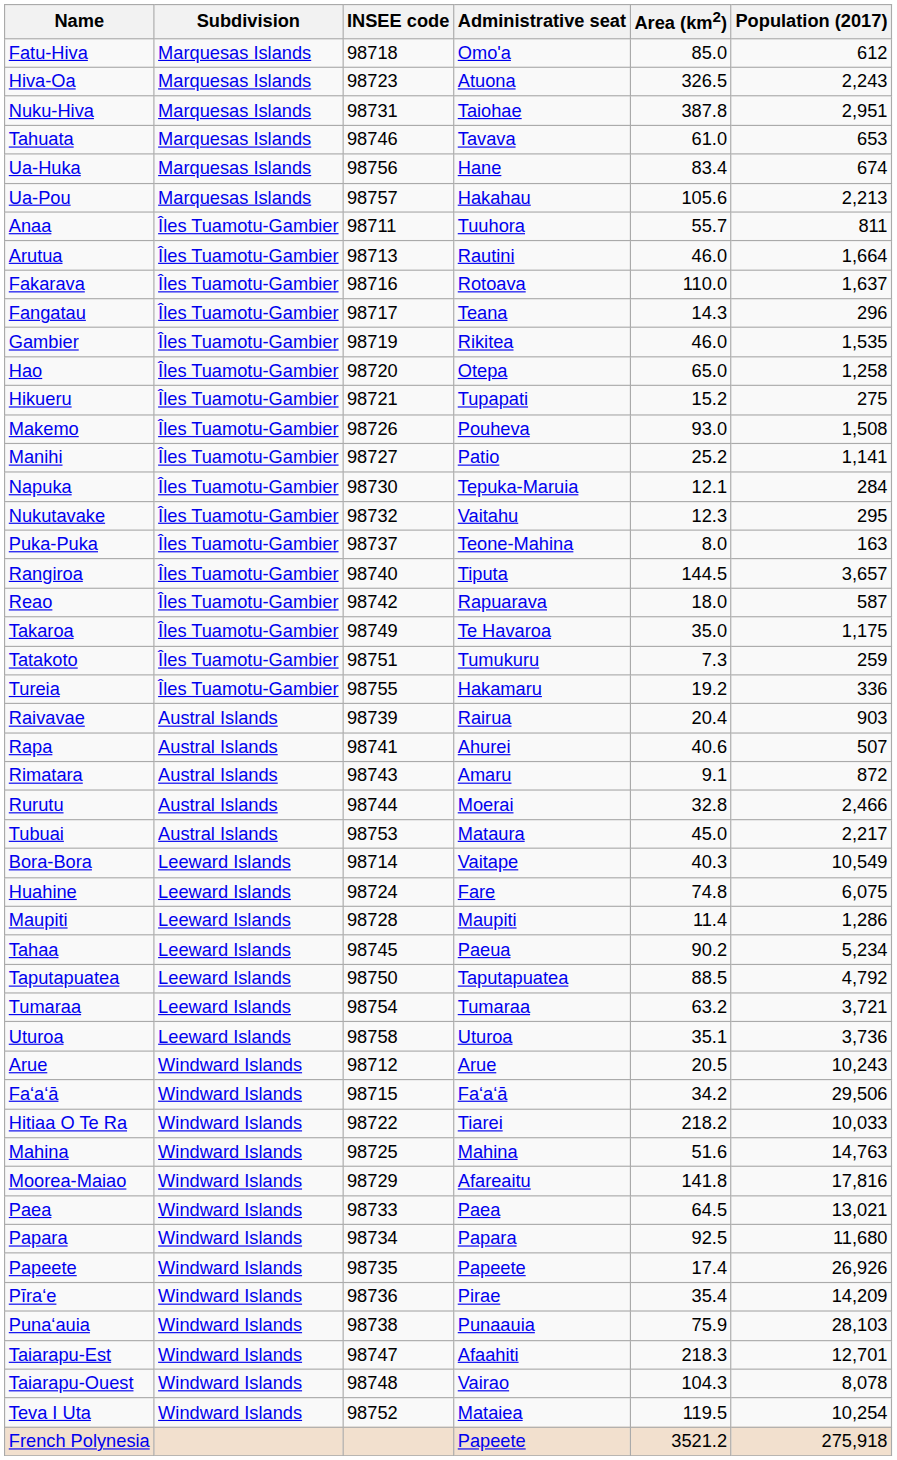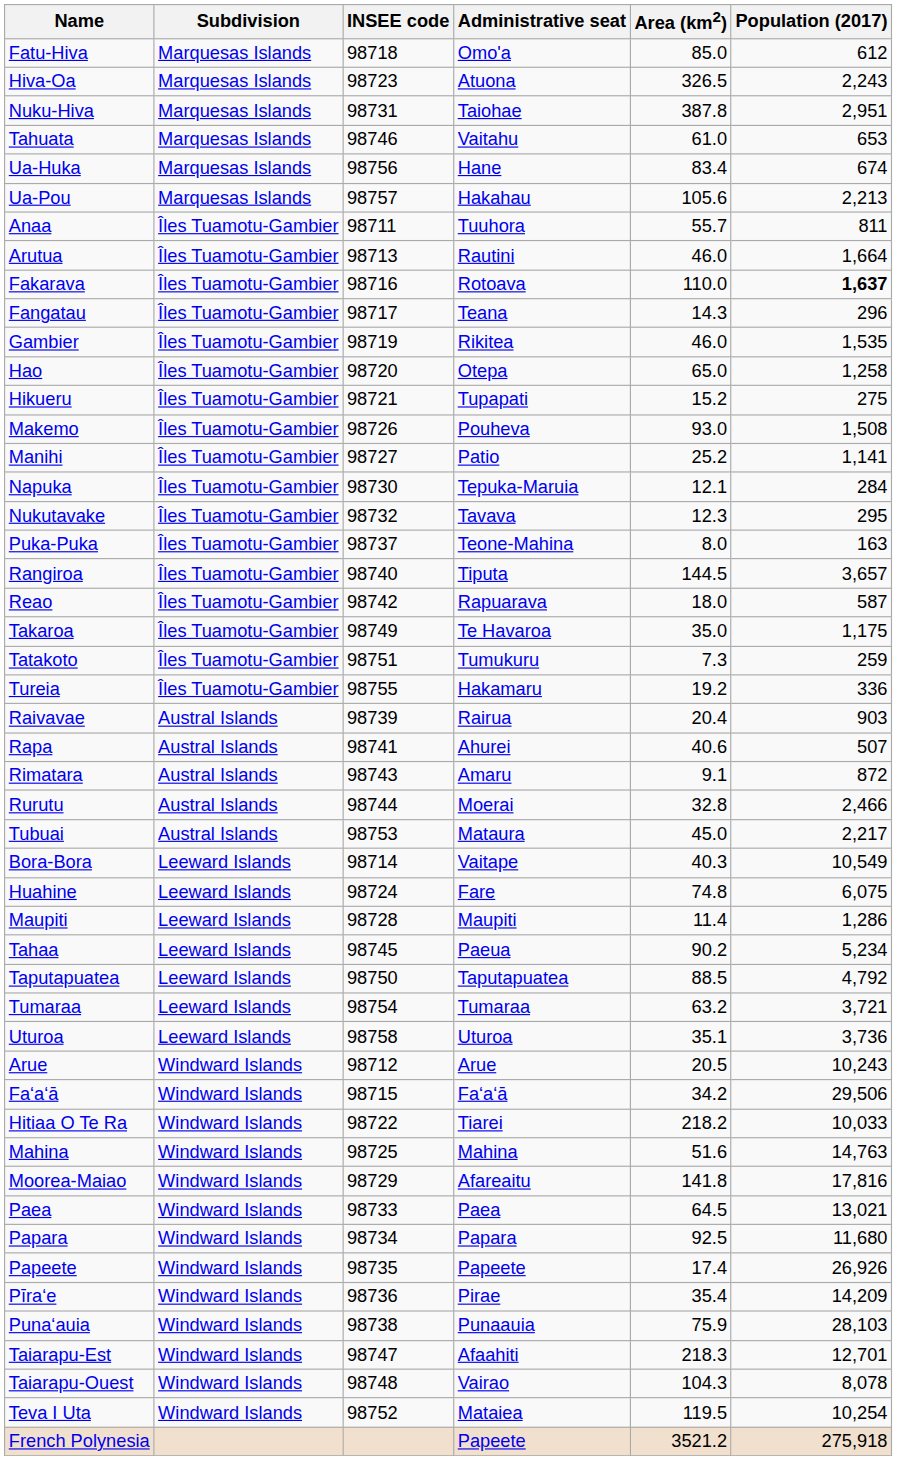Tahuata | Administrative seat: Tavava -> Vaitahu
Fakarava | Population (2017): normal -> bold
Nukutavake | Administrative seat: Vaitahu -> Tavava
